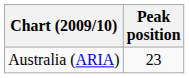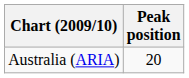Australia (ARIA) | Peak position: 23 -> 20
